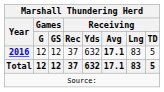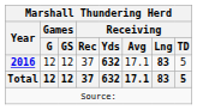2016 | Receiving / Yds: normal -> bold
2016 | Receiving / Avg: bold -> normal
2016 | Receiving / Lng: normal -> bold
